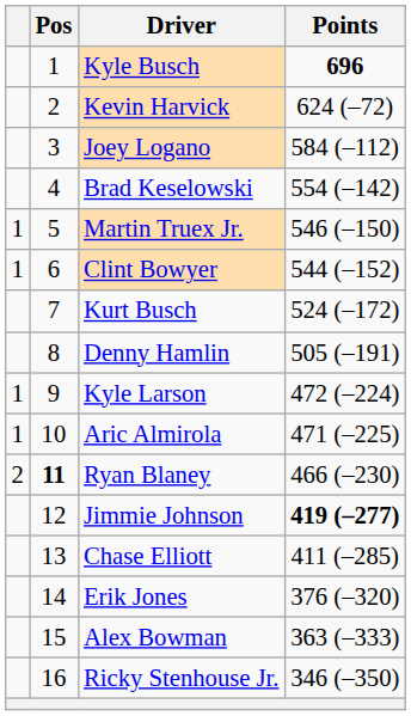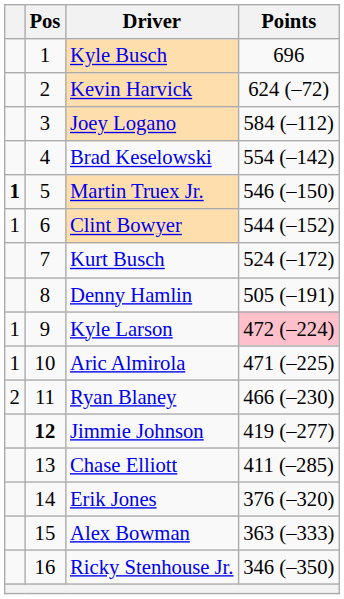Kyle Busch | Points: bold -> normal
Martin Truex Jr. | column 1: normal -> bold
Kyle Larson | Points: no background -> pink background
Ryan Blaney | Pos: bold -> normal
Jimmie Johnson | Pos: normal -> bold
Jimmie Johnson | Points: bold -> normal
